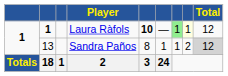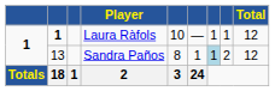Laura Ràfols | column 5: bold -> normal
Laura Ràfols | column 7: lightgreen background -> no background
Laura Ràfols | column 8: lightyellow background -> no background
Sandra Paños | column 7: no background -> lightblue background
Sandra Paños | Total: lightgrey background -> no background
